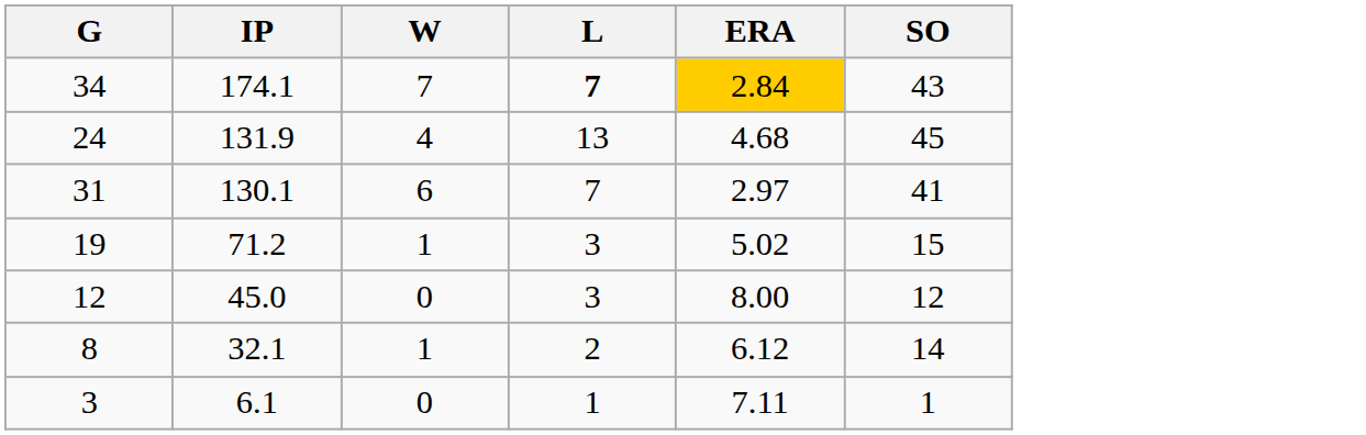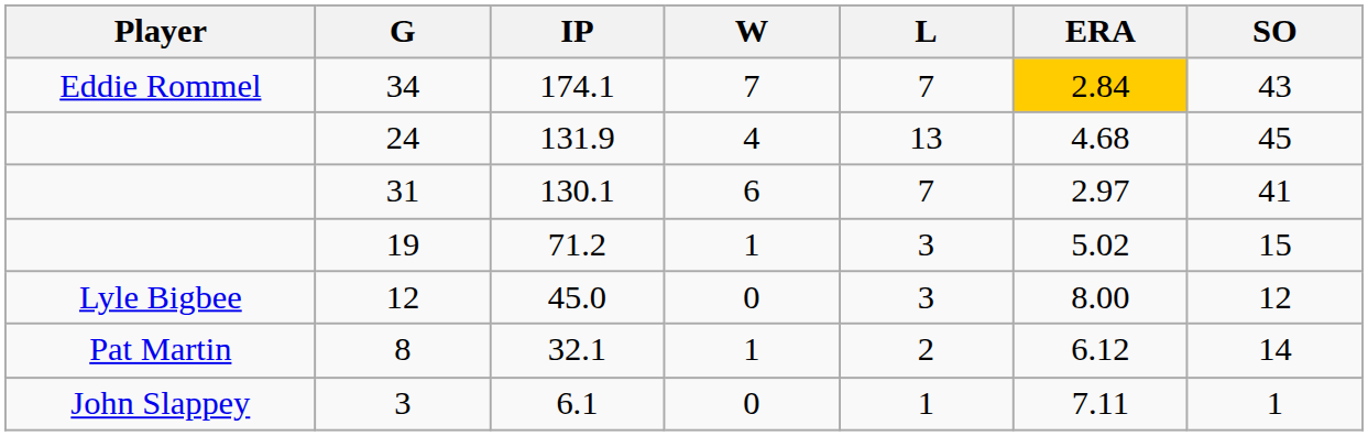+ column: Player | Eddie Rommel | Lyle Bigbee | Pat Martin | John Slappey
34 | L: bold -> normal
